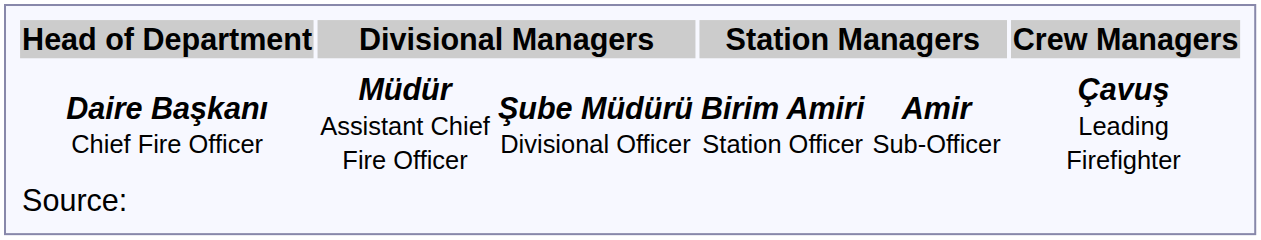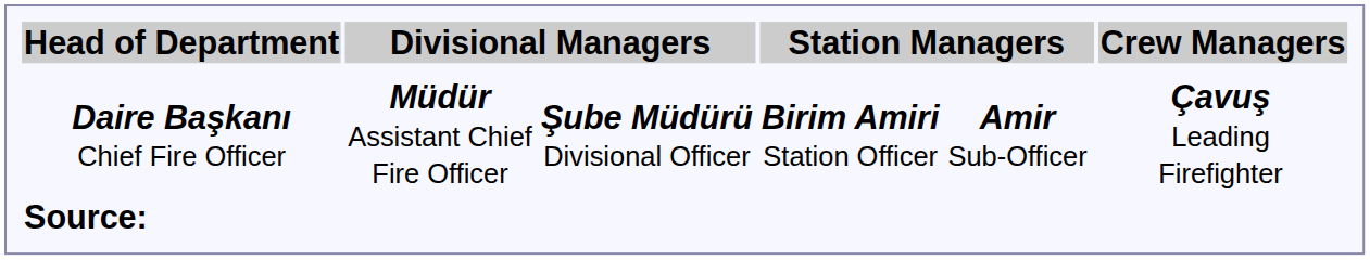Source: | Head of Department: normal -> bold
